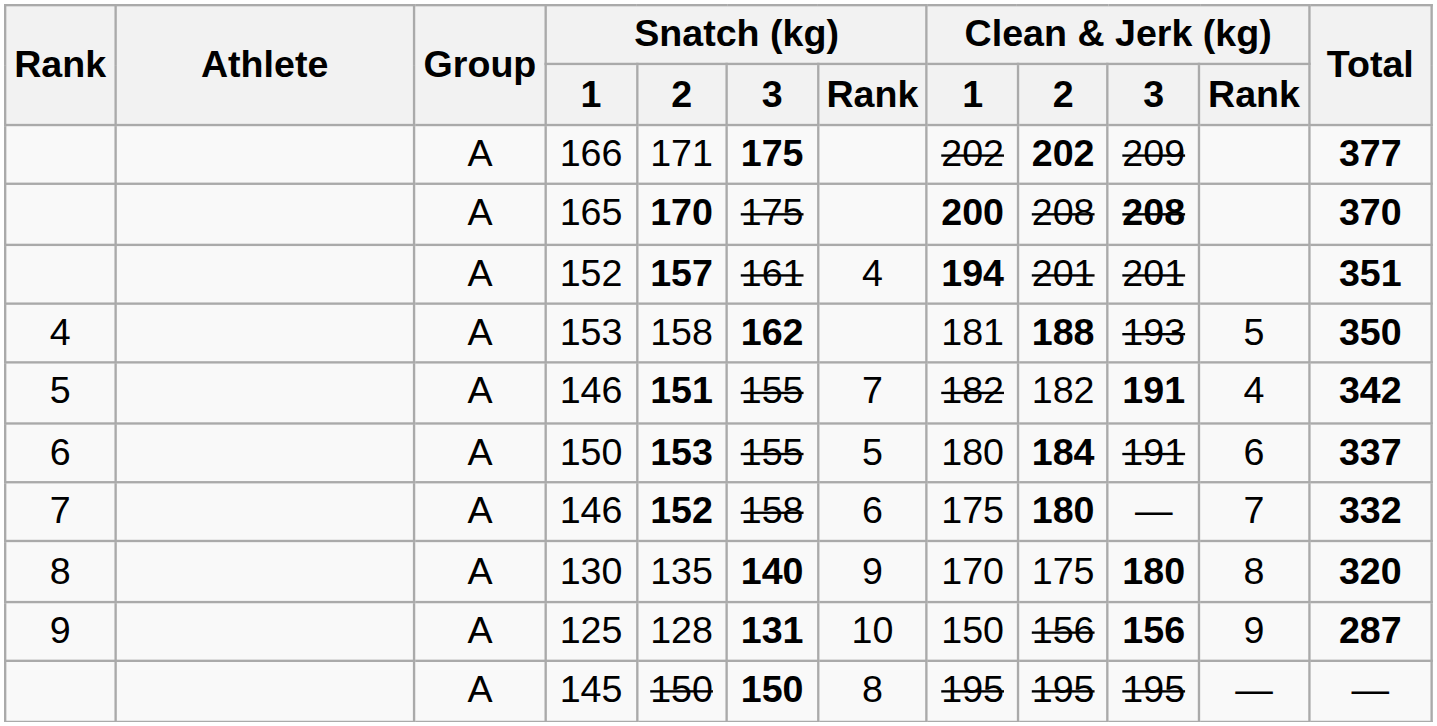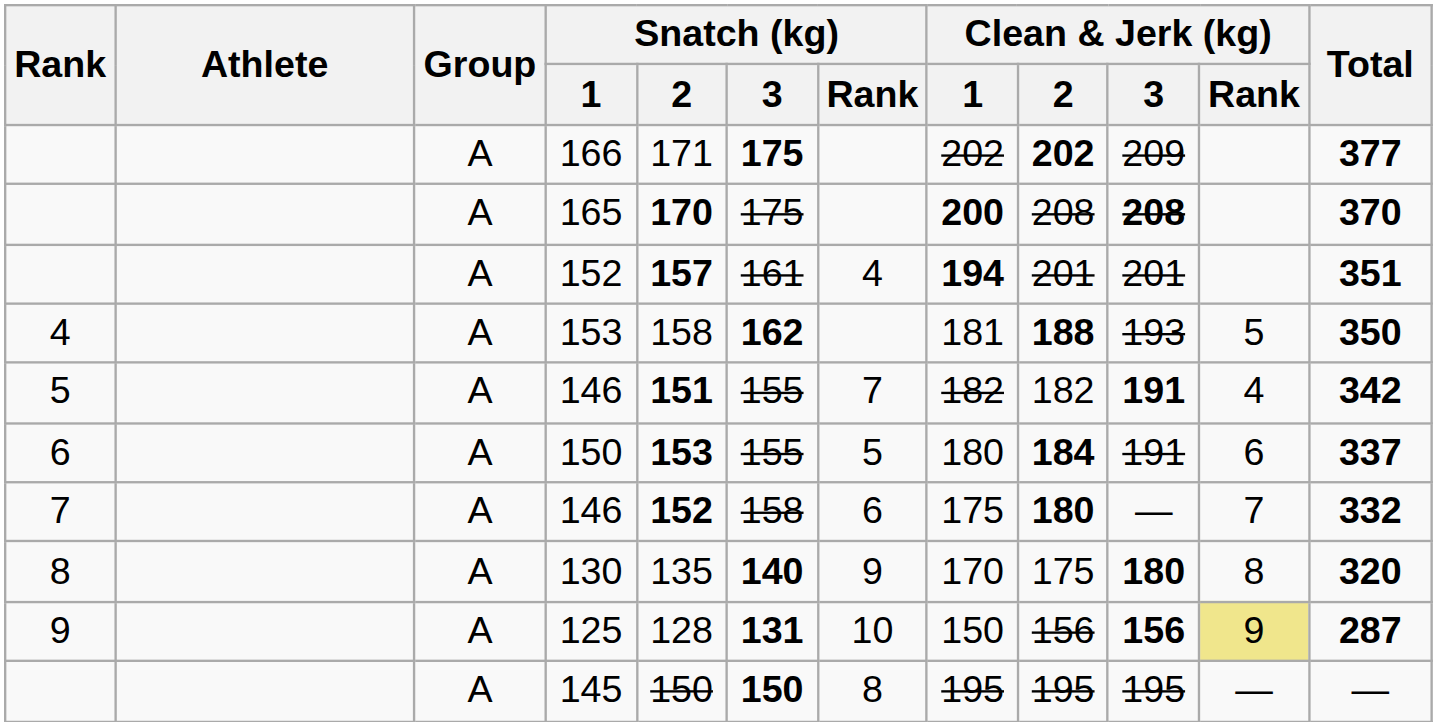125 | Clean & Jerk (kg) / Rank: no background -> khaki background
